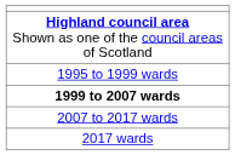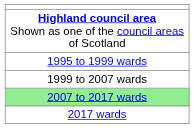row 4 | column 1: bold -> normal
row 5 | column 1: no background -> lightgreen background
